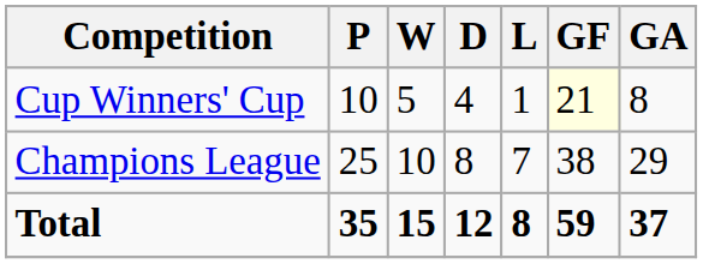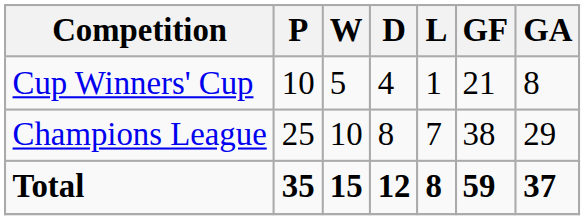Cup Winners' Cup | GF: lightyellow background -> no background
